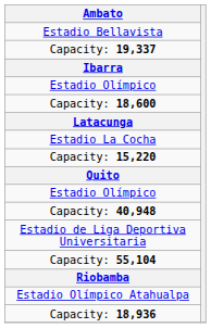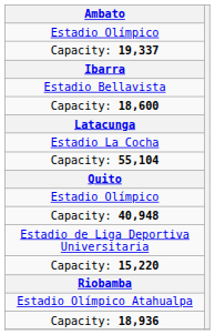row 2 | Ambato: Estadio Bellavista -> Estadio Olímpico
row 5 | Ambato: Estadio Olímpico -> Estadio Bellavista
row 9 | Ambato: Capacity: 15,220 -> Capacity: 55,104
row 14 | Ambato: Capacity: 55,104 -> Capacity: 15,220
